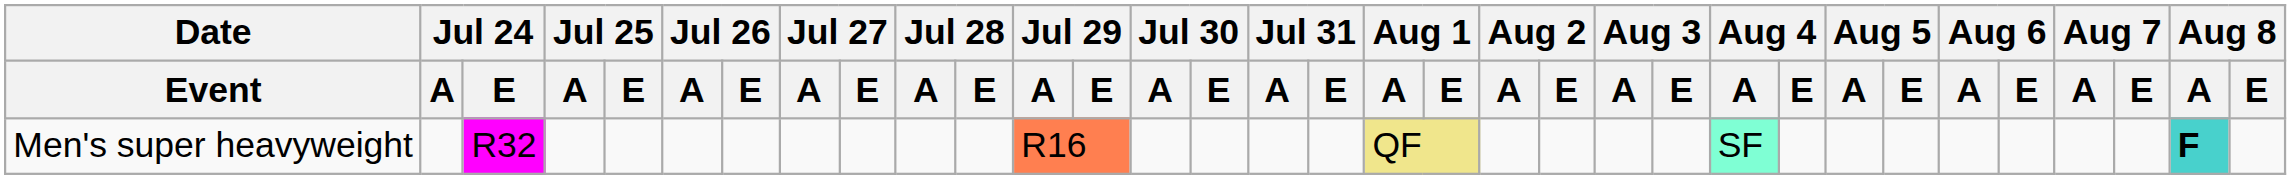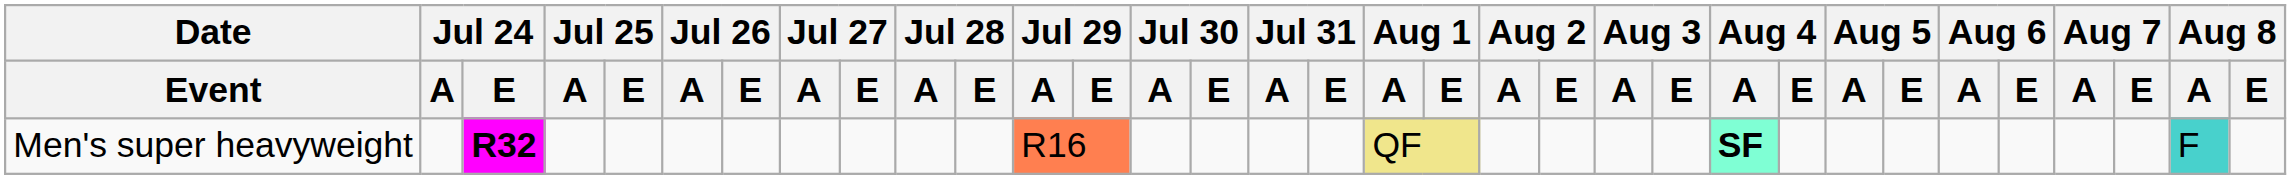Men's super heavyweight | Jul 24 / E: normal -> bold
Men's super heavyweight | Aug 4 / A: normal -> bold
Men's super heavyweight | Aug 8 / A: bold -> normal
